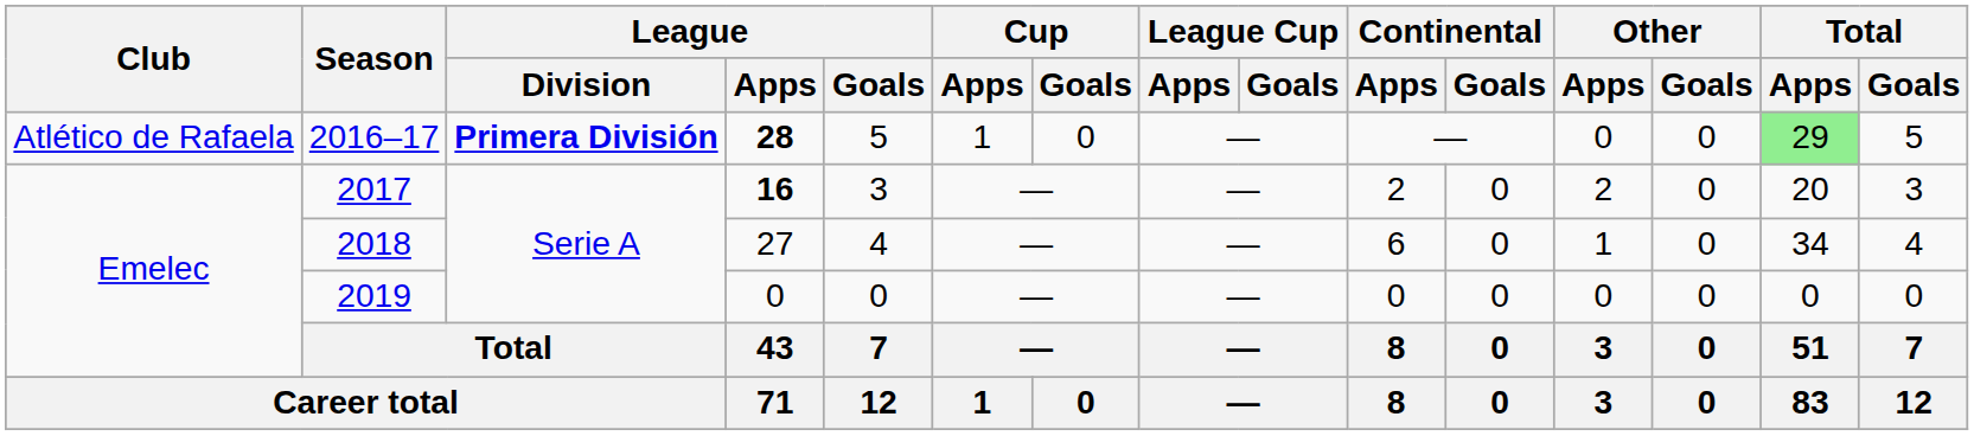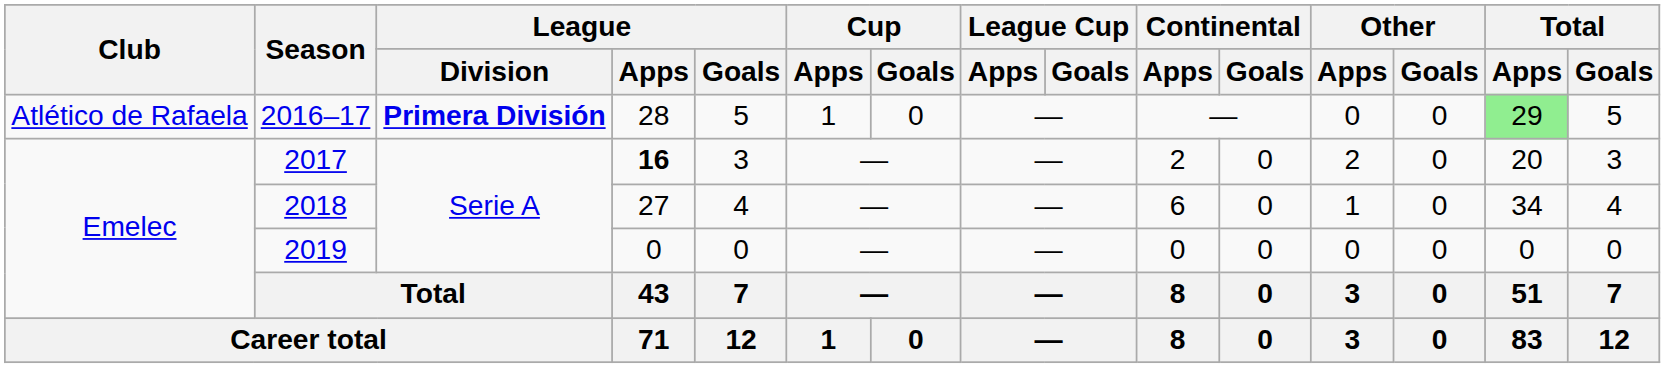2016–17 | League / Apps: bold -> normal
